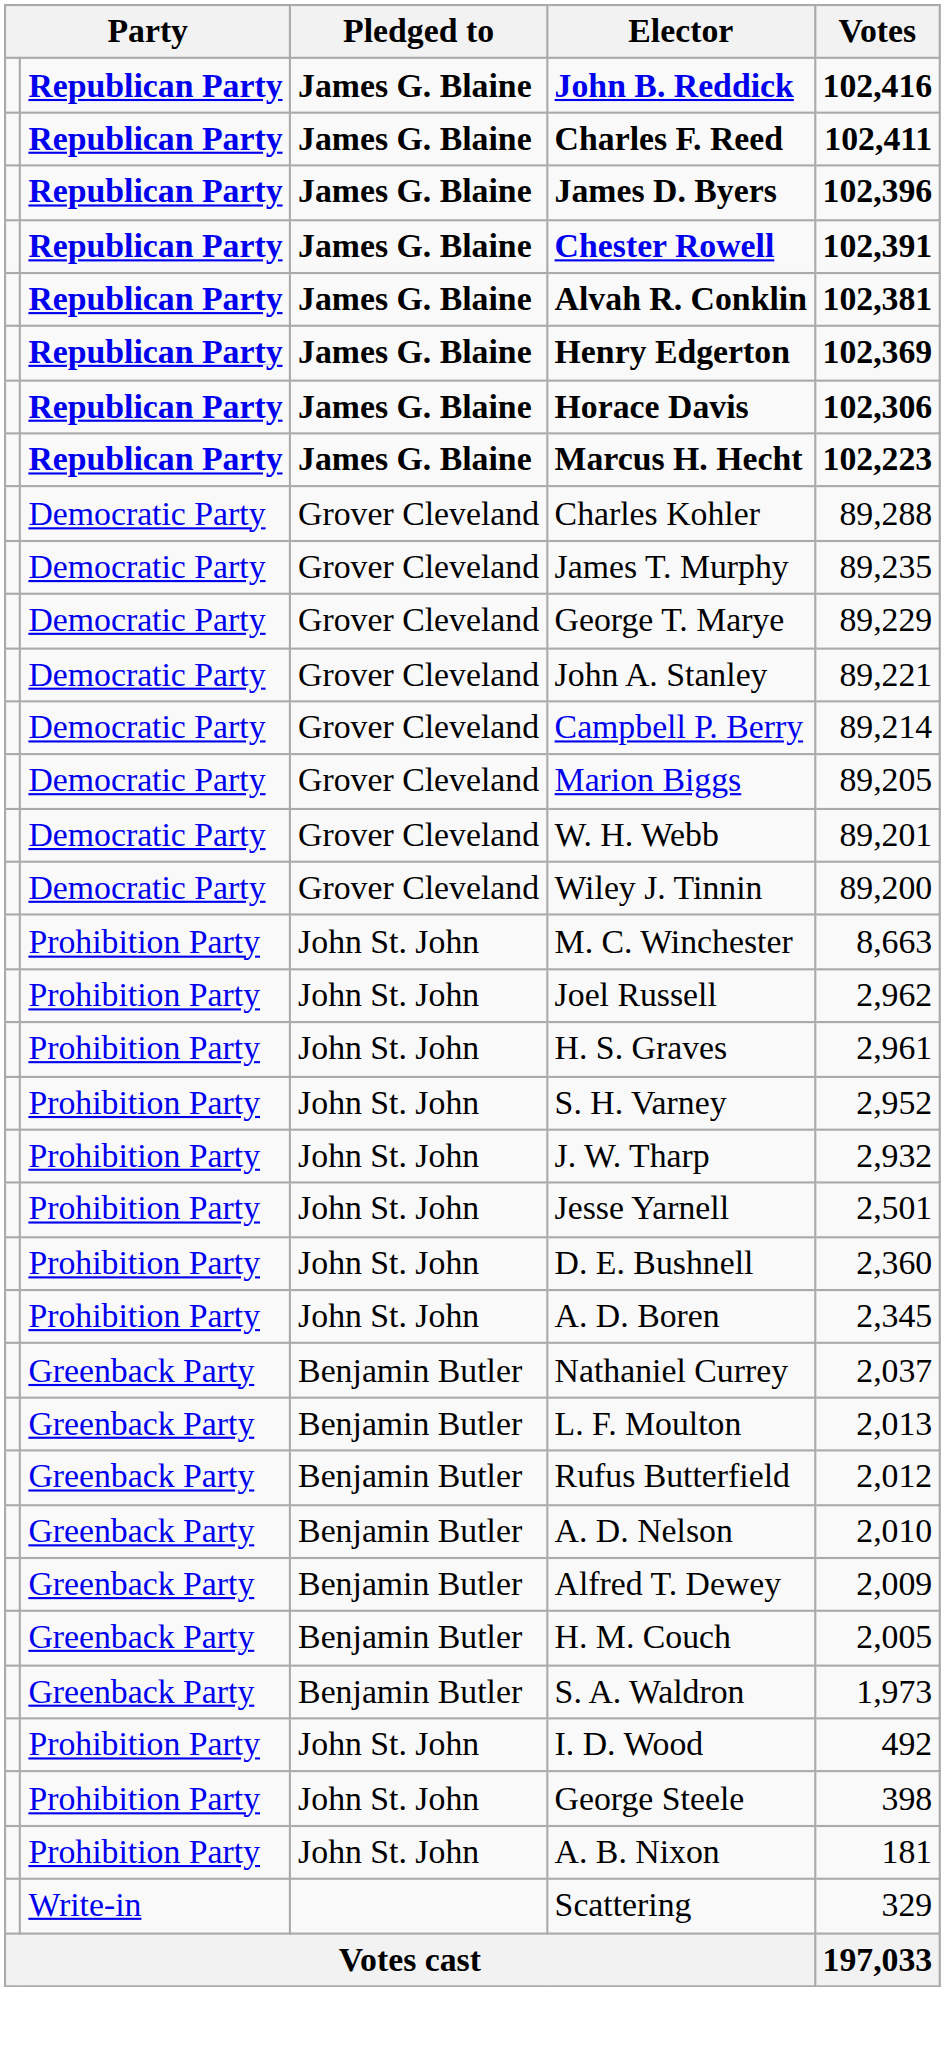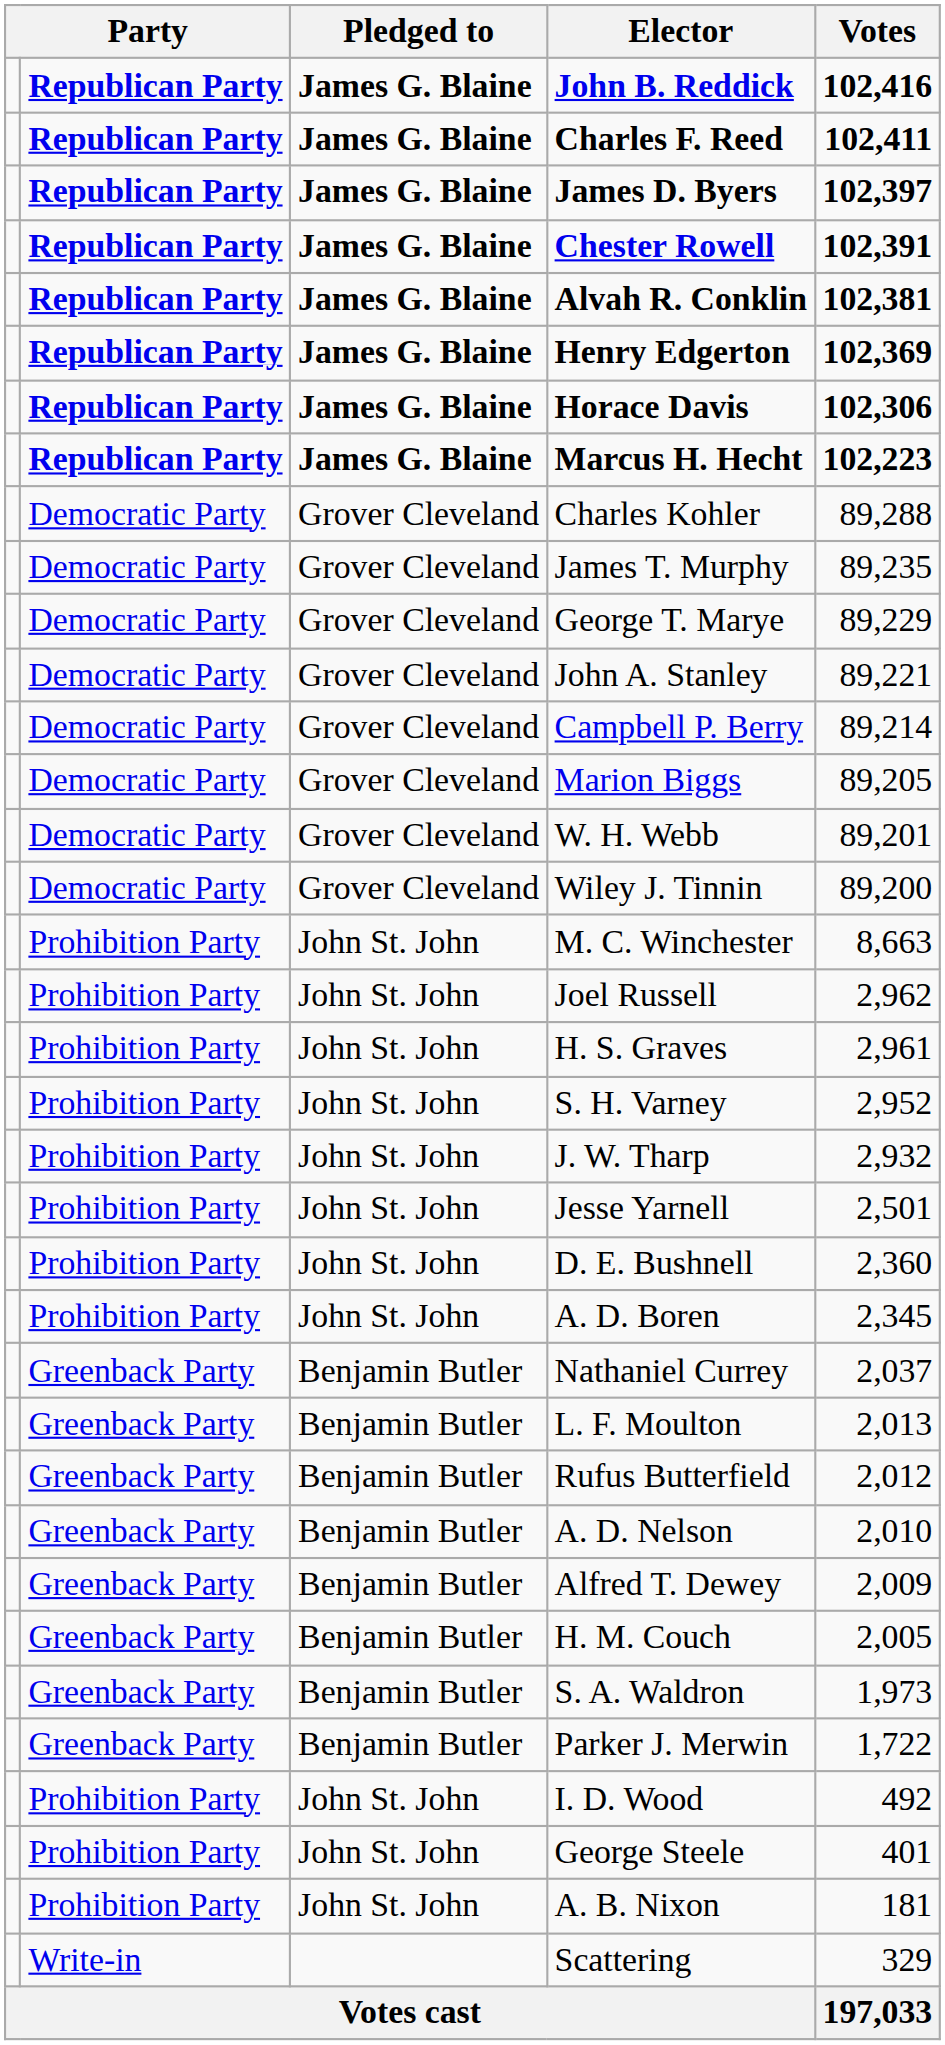James D. Byers | Votes: 102,396 -> 102,397
+ row: Greenback Party | Benjamin Butler | Parker J. Merwin | 1,722
George Steele | Votes: 398 -> 401
